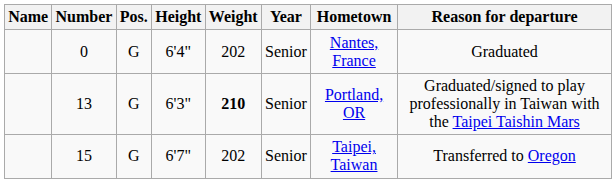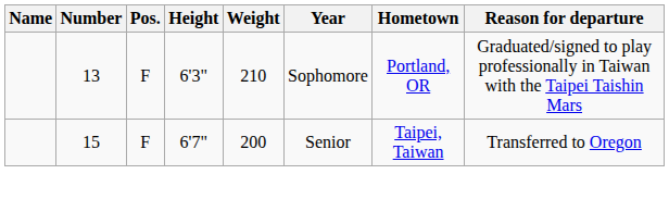- row: 0 | G | 6'4" | 202 | Senior | Nantes, France | Graduated
13 | Pos.: G -> F
13 | Weight: bold -> normal
13 | Year: Senior -> Sophomore
15 | Pos.: G -> F
15 | Weight: 202 -> 200
